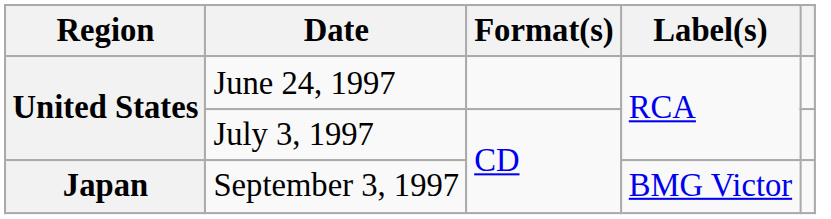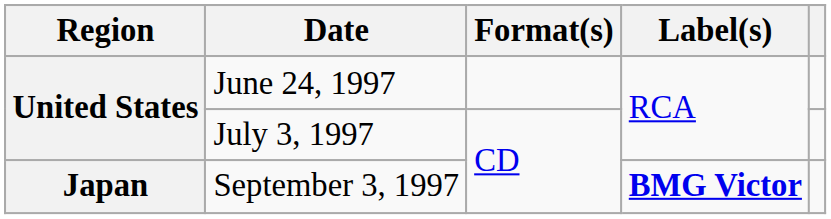September 3, 1997 | Label(s): normal -> bold
